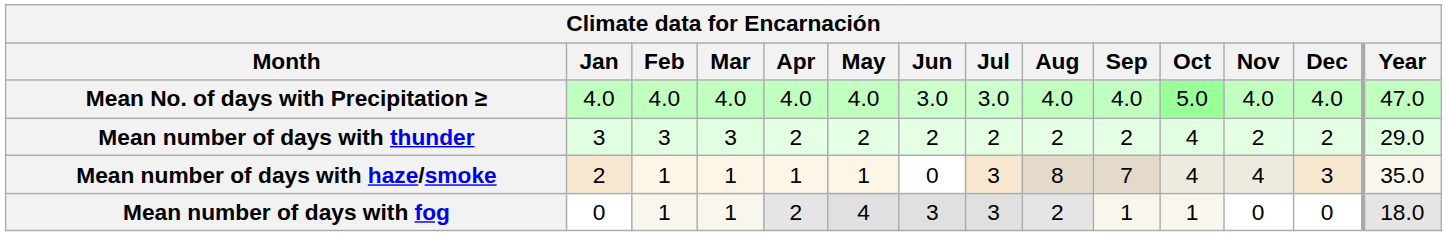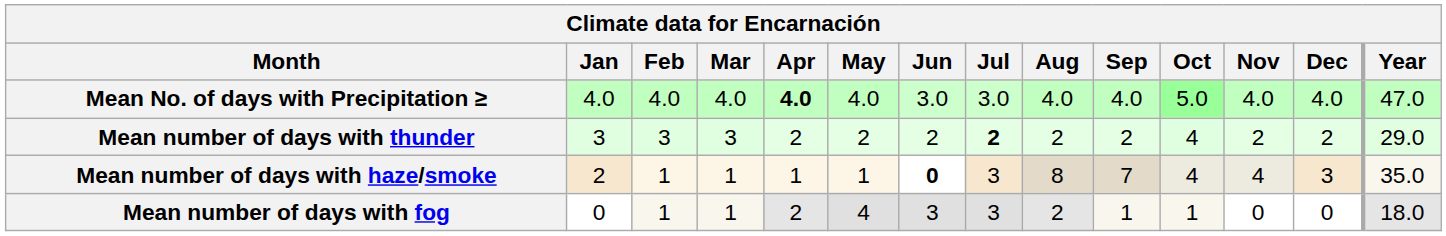row 3 | Apr: normal -> bold
row 4 | Jul: normal -> bold
row 5 | Jun: normal -> bold
